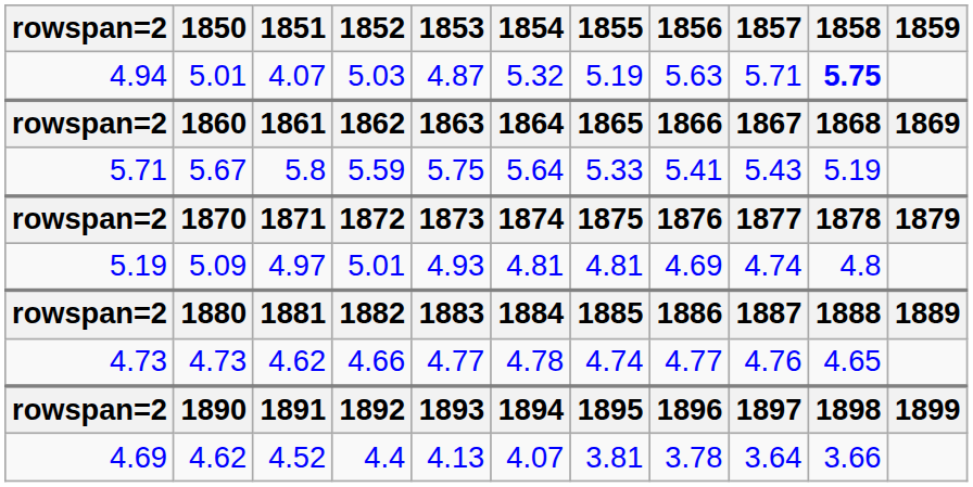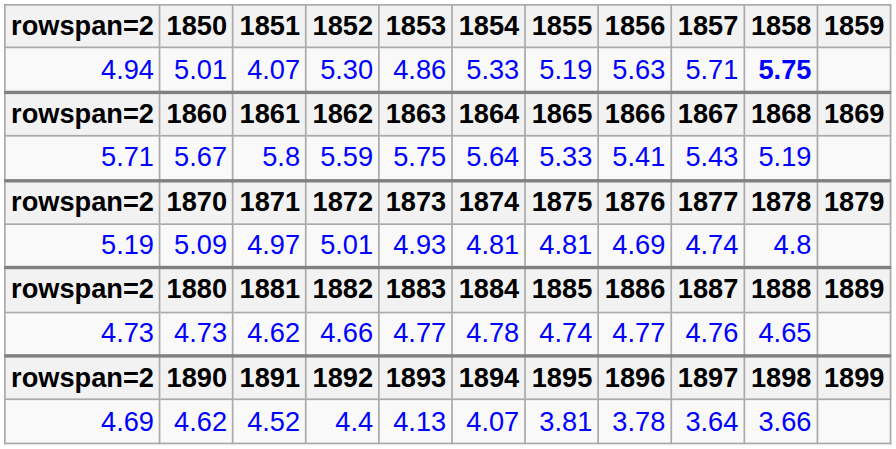4.94 | 1852: 5.03 -> 5.30
4.94 | 1853: 4.87 -> 4.86
4.94 | 1854: 5.32 -> 5.33
